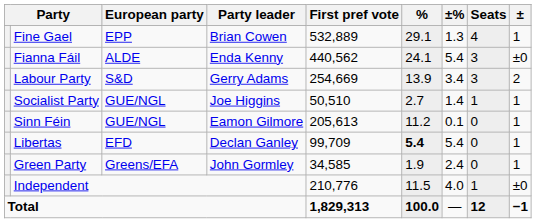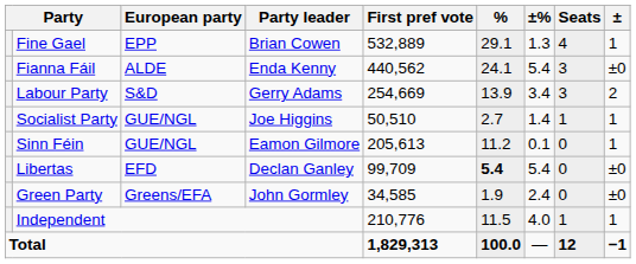Libertas | ±: 1 -> ±0
Green Party | ±: 1 -> ±0
Independent | ±: ±0 -> 1
